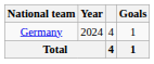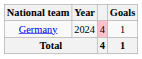Germany | column 3: no background -> pink background
